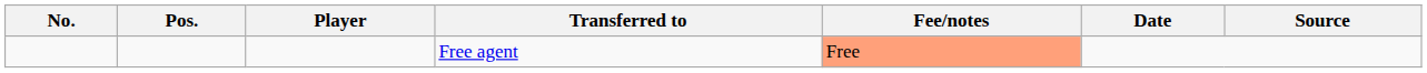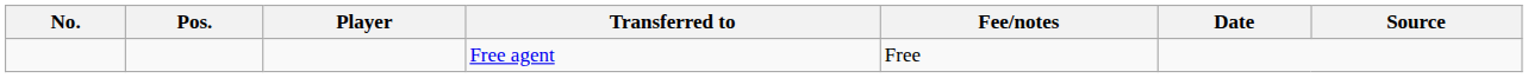Free agent | Fee/notes: lightsalmon background -> no background
